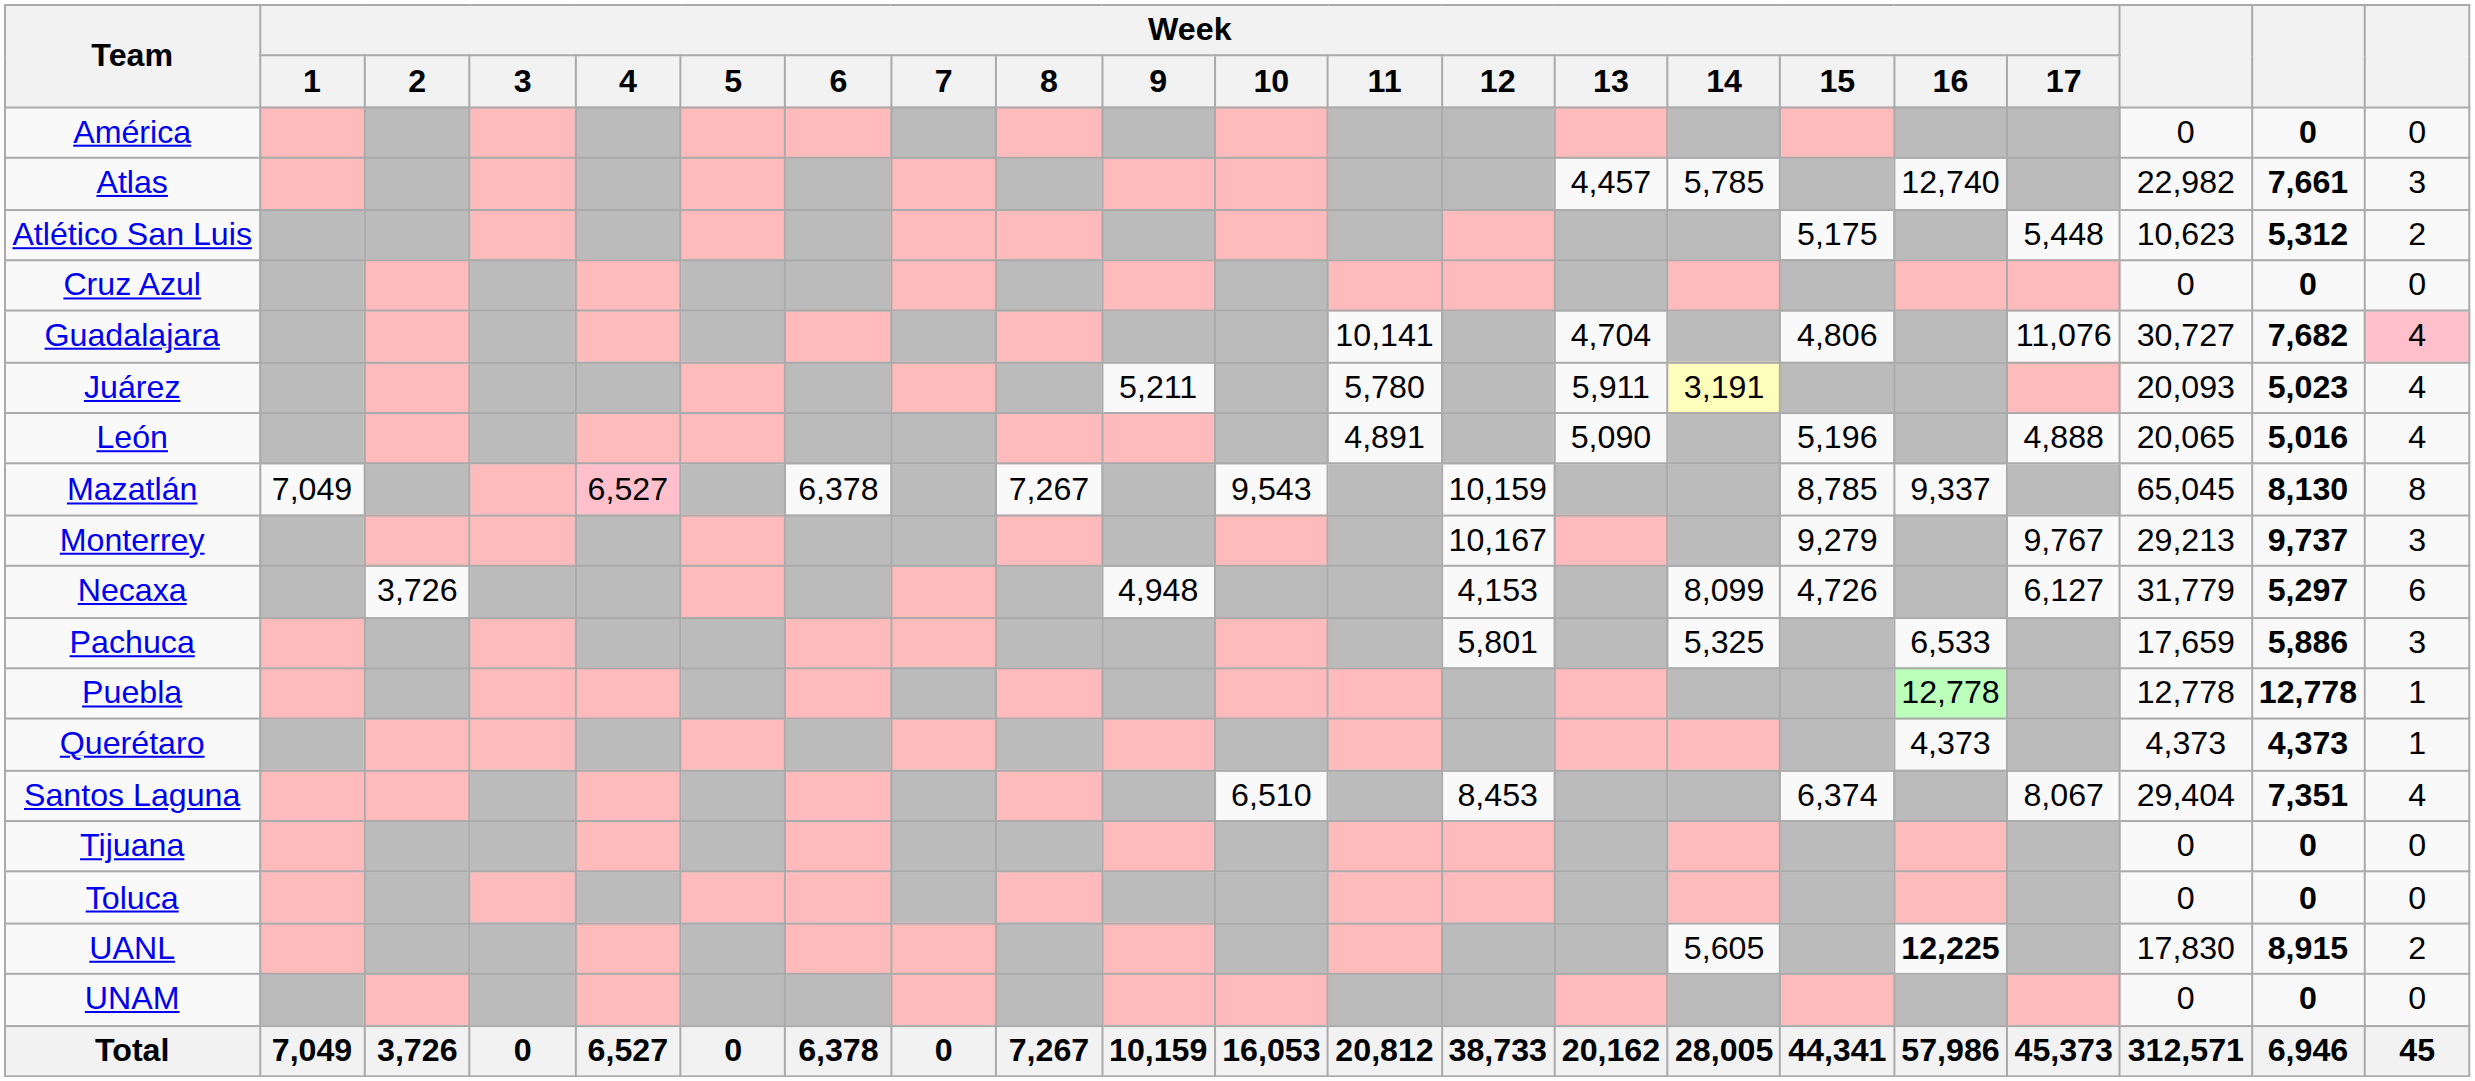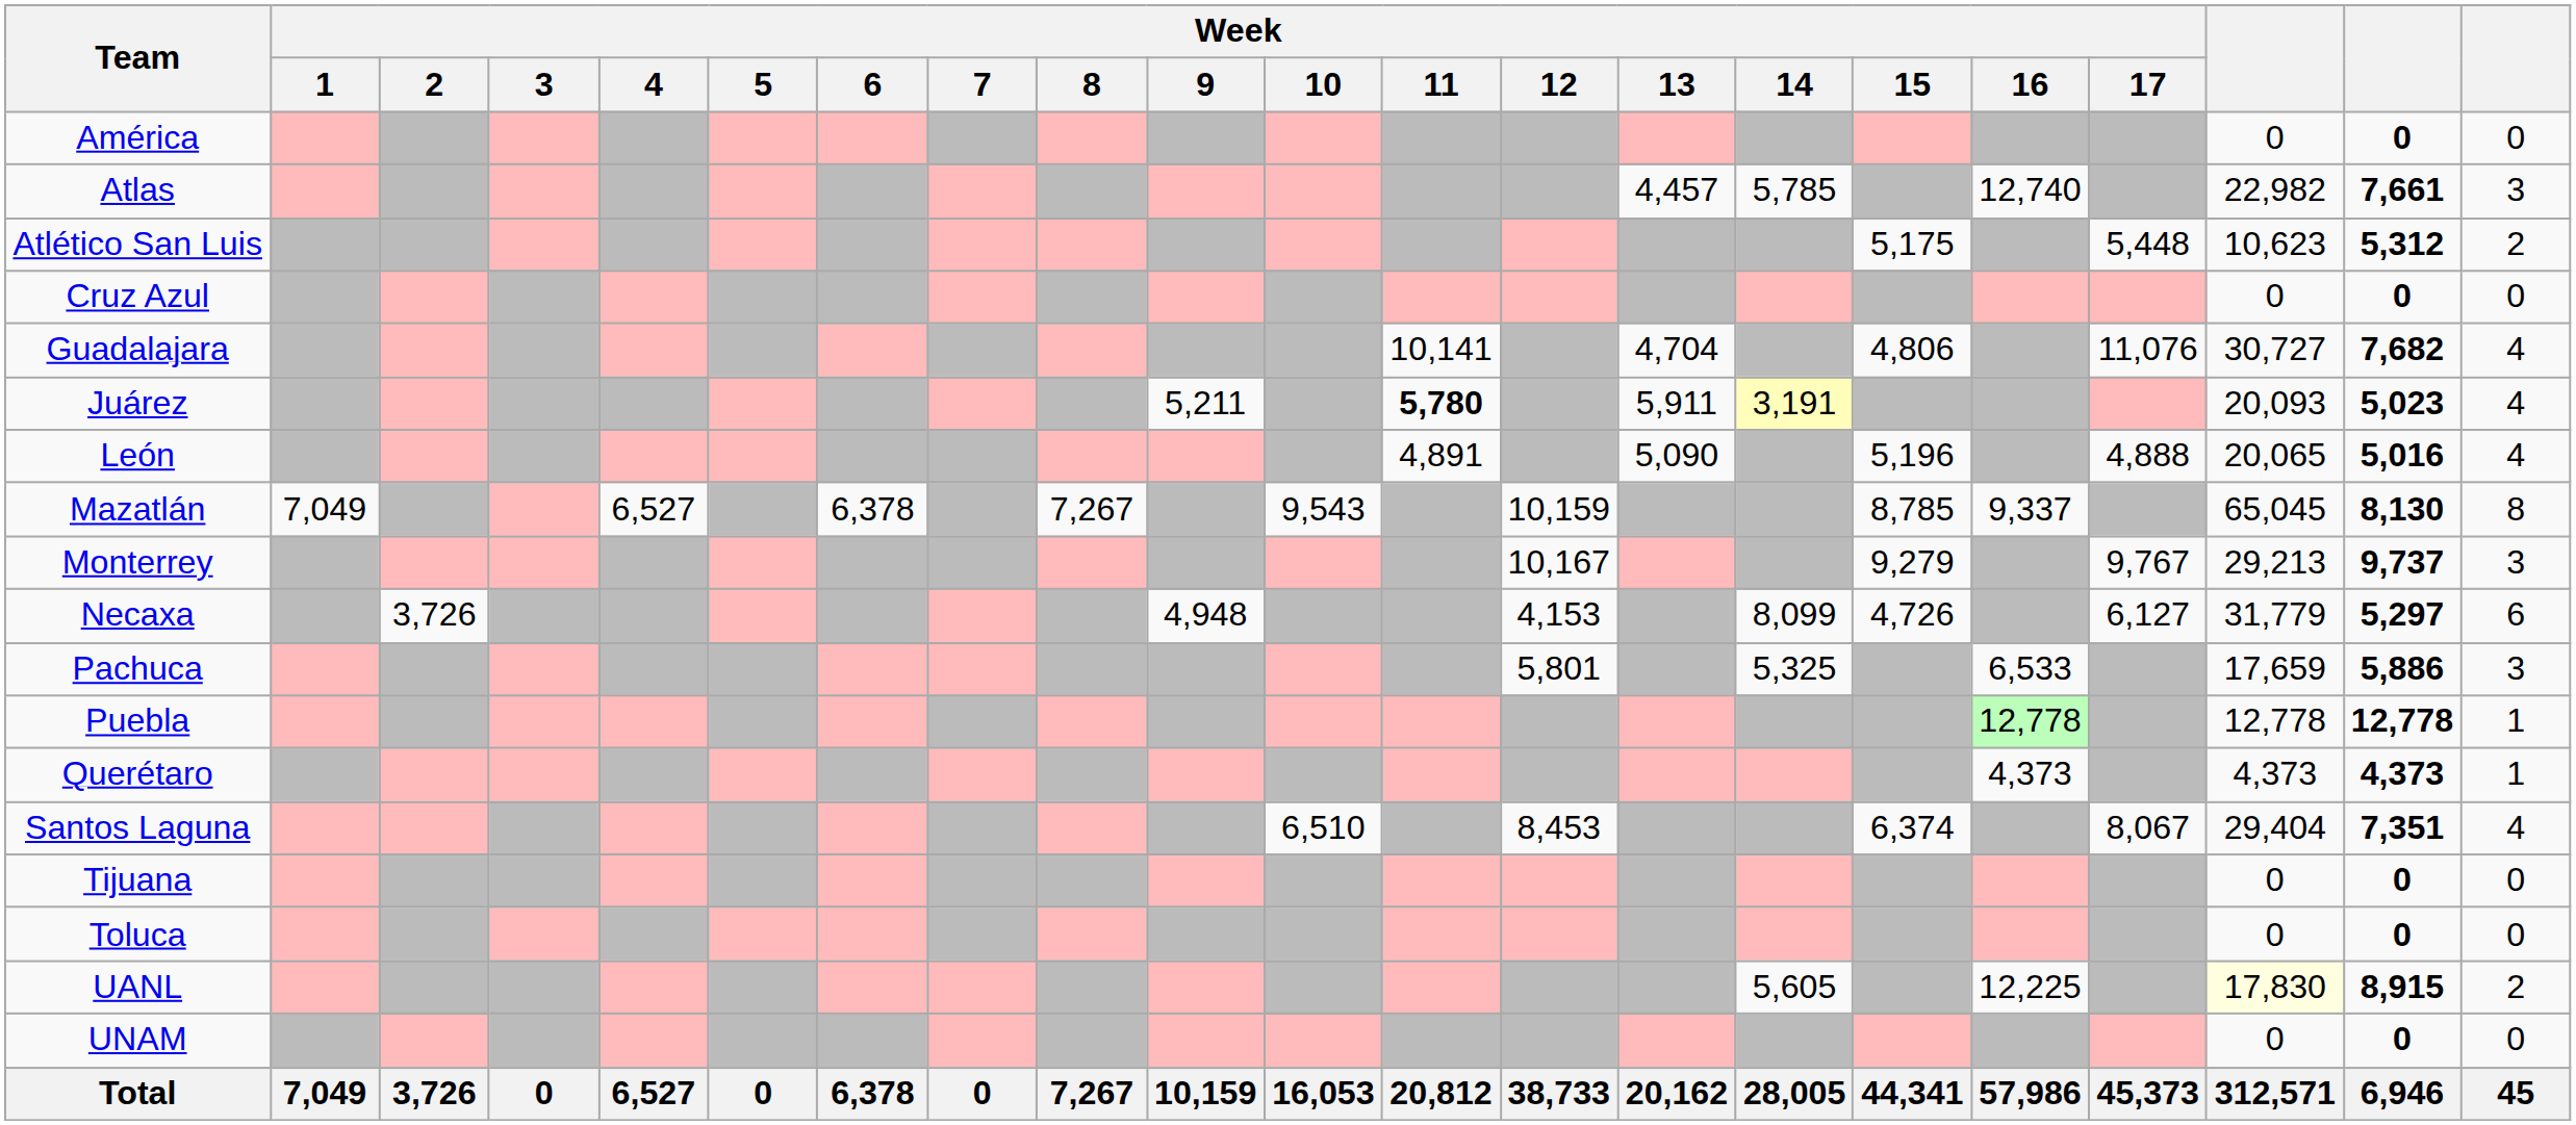Guadalajara | column 21: pink background -> no background
Juárez | Week / 11: normal -> bold
Mazatlán | Week / 4: pink background -> no background
UANL | Week / 16: bold -> normal
UANL | column 19: no background -> lightyellow background
